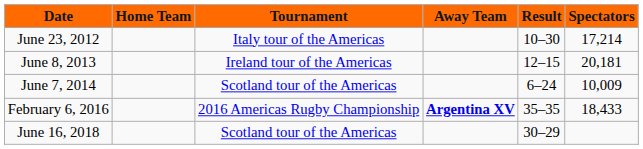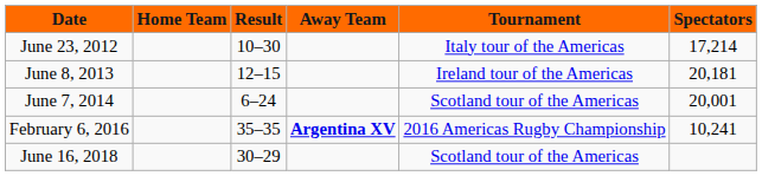columns swapped: Result <-> Tournament
June 7, 2014 | Spectators: 10,009 -> 20,001
February 6, 2016 | Spectators: 18,433 -> 10,241
